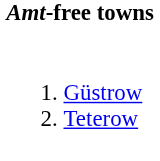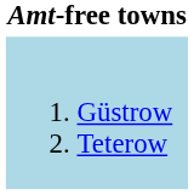row 2 | column 1: no background -> lightblue background
